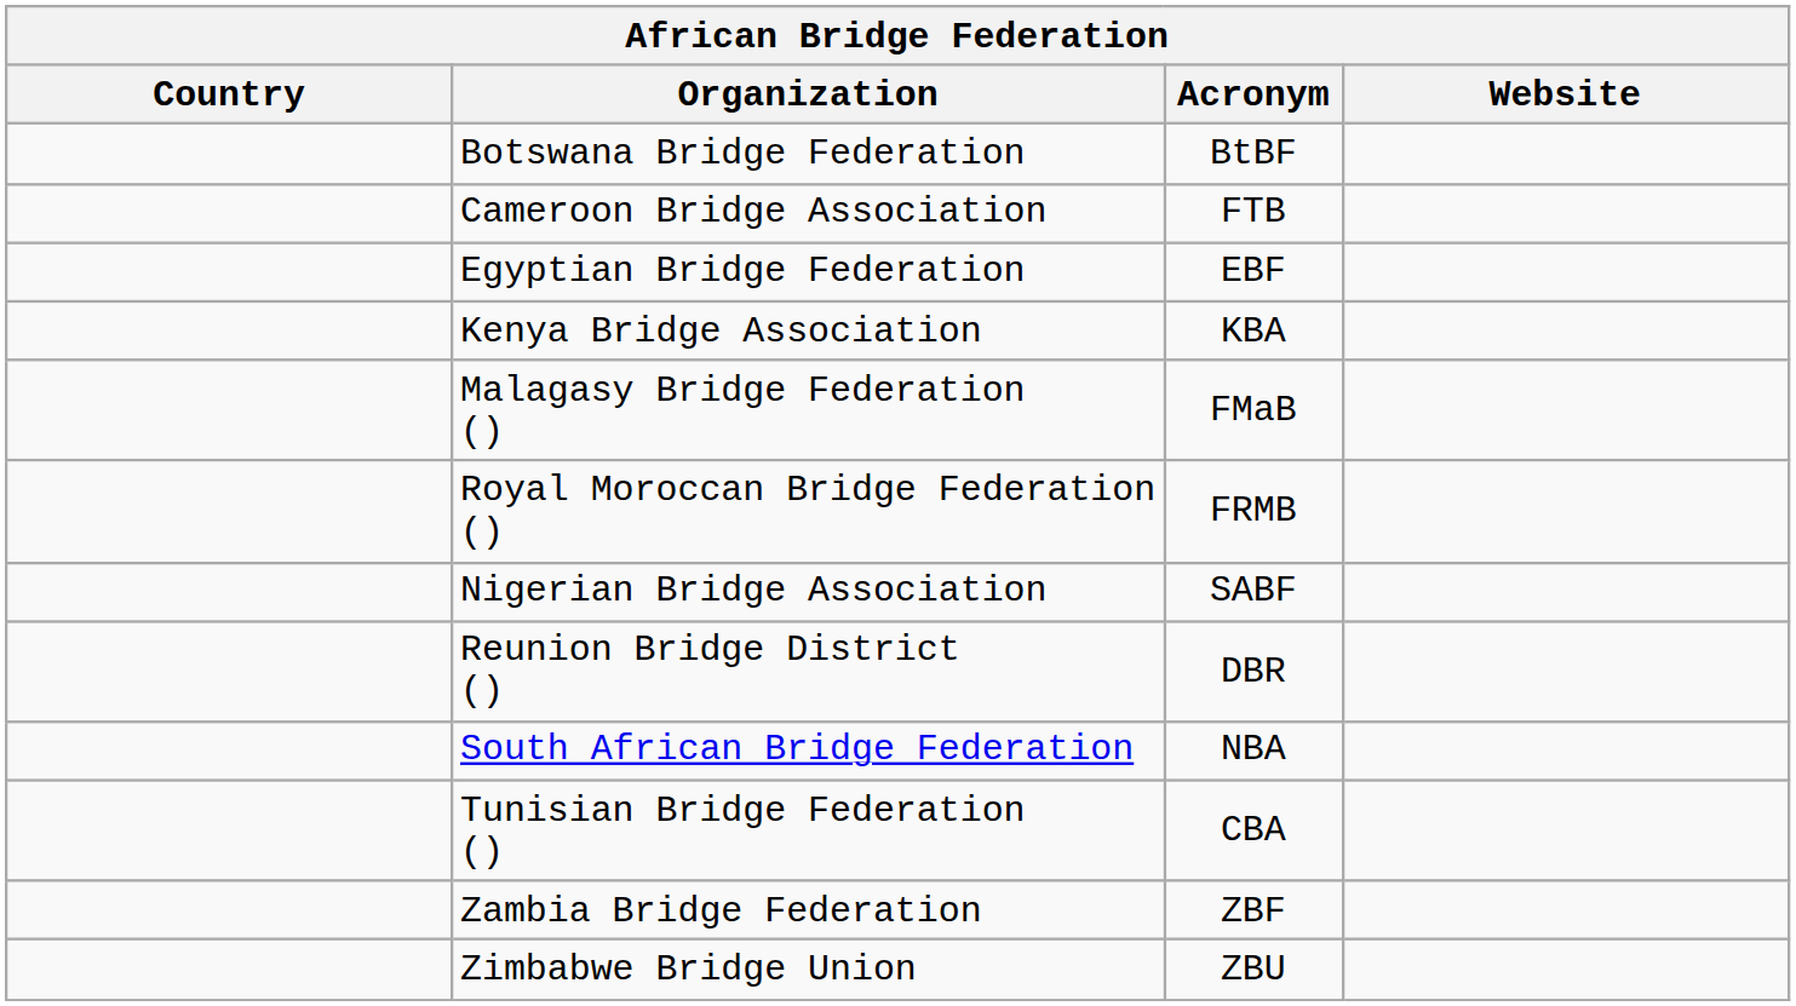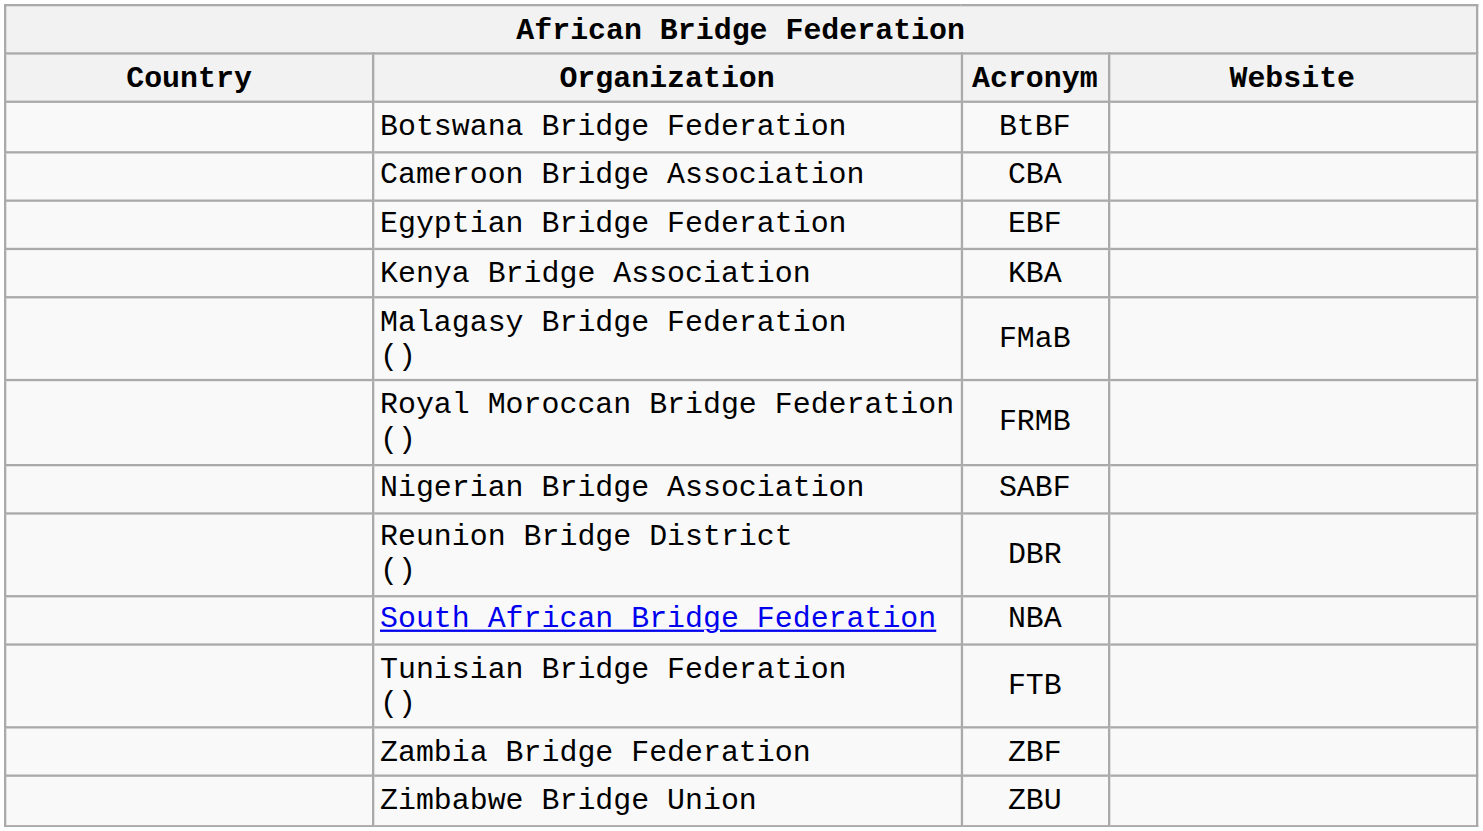Cameroon Bridge Association | Acronym: FTB -> CBA
Tunisian Bridge Federation () | Acronym: CBA -> FTB
